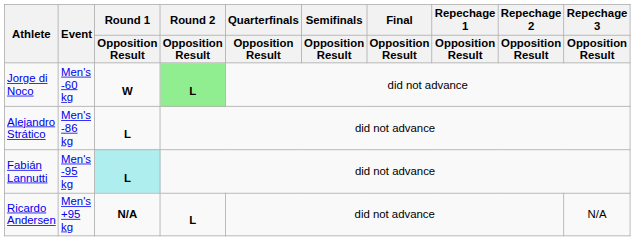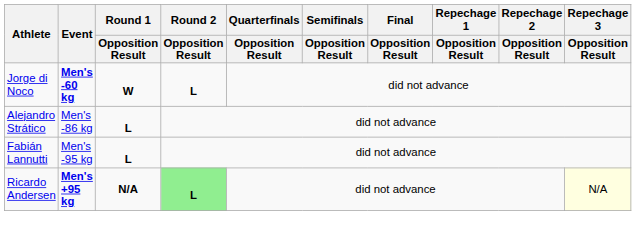Jorge di Noco | Event: normal -> bold
Jorge di Noco | Round 2 / Opposition Result: lightgreen background -> no background
Fabián Lannutti | Round 1 / Opposition Result: paleturquoise background -> no background
Ricardo Andersen | Event: normal -> bold
Ricardo Andersen | Round 2 / Opposition Result: no background -> lightgreen background
Ricardo Andersen | Repechage 3 / Opposition Result: no background -> lightyellow background
